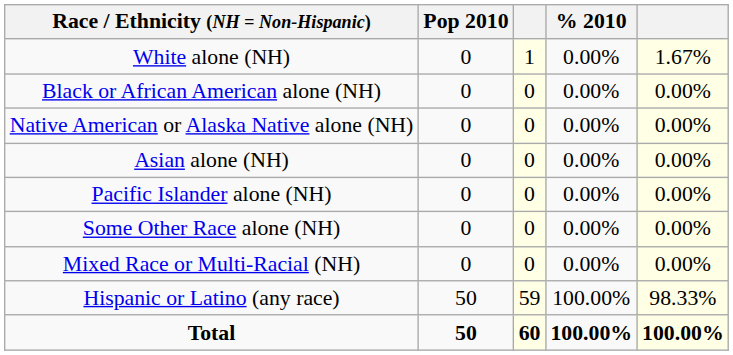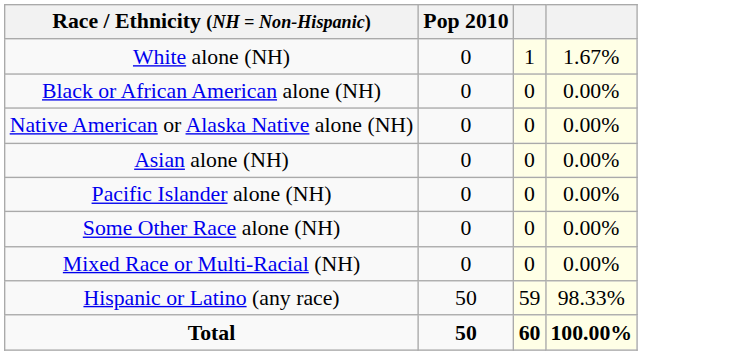- column: % 2010 | 0.00% | 0.00% | 0.00% | 0.00% | 0.00% | 0.00% | 0.00% | 100.00% | 100.00%
